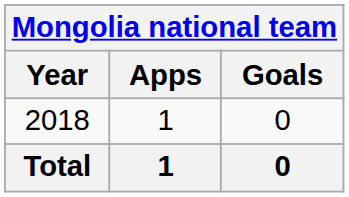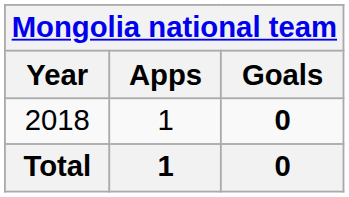2018 | Goals: normal -> bold
